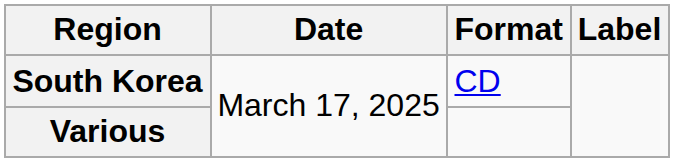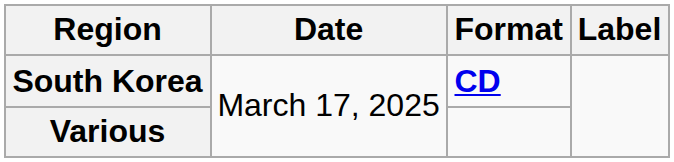South Korea | Format: normal -> bold
